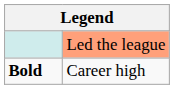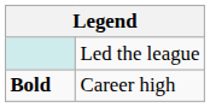row 2 | column 2: lightsalmon background -> no background
